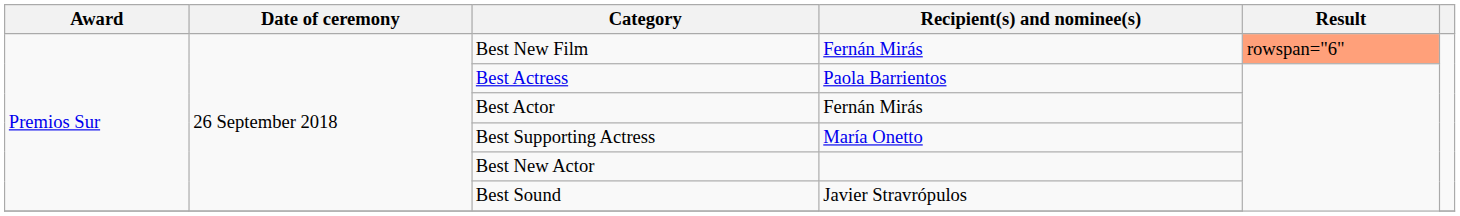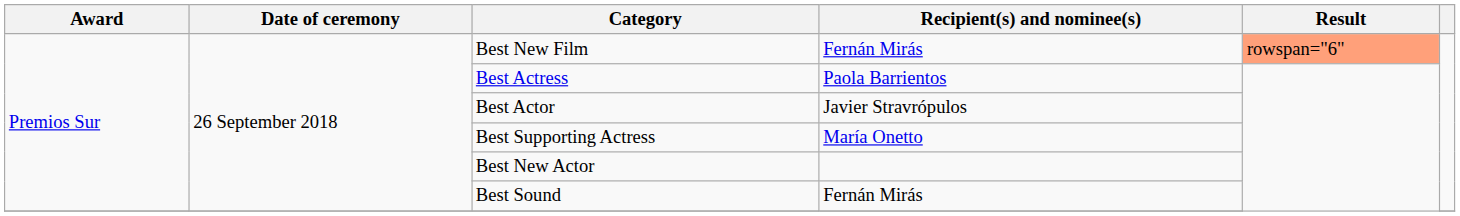Best Actor | Recipient(s) and nominee(s): Fernán Mirás -> Javier Stravrópulos
Best Sound | Recipient(s) and nominee(s): Javier Stravrópulos -> Fernán Mirás
